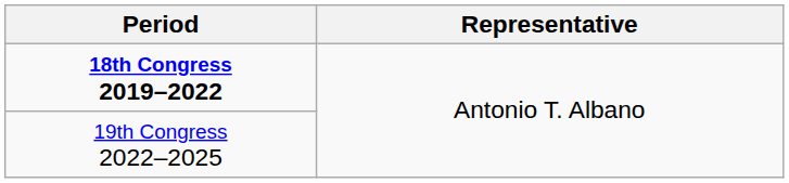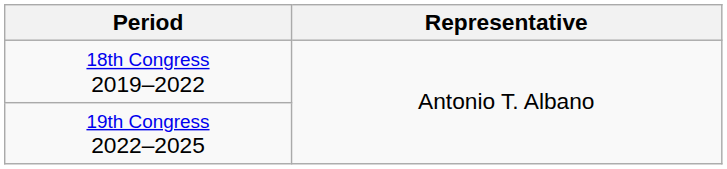18th Congress 2019–2022 | Period: bold -> normal
